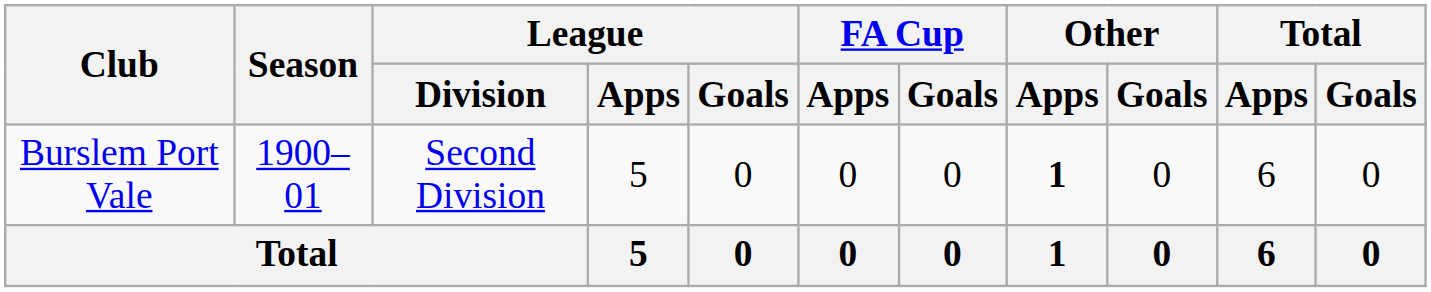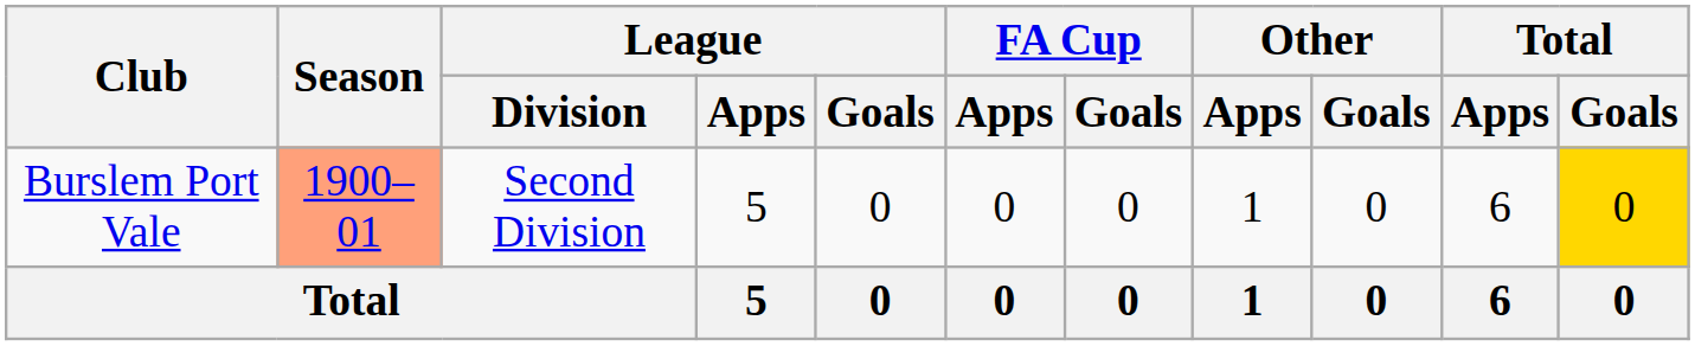Burslem Port Vale | Season: no background -> lightsalmon background
Burslem Port Vale | Other / Apps: bold -> normal
Burslem Port Vale | Total / Goals: no background -> gold background
